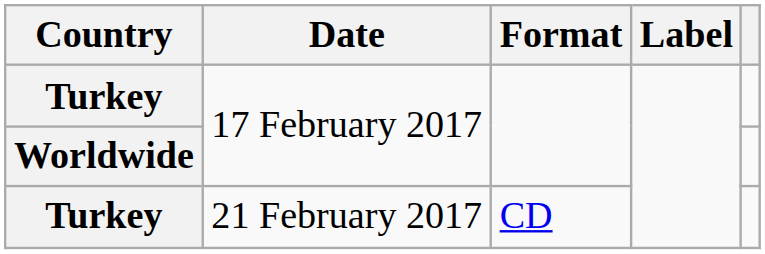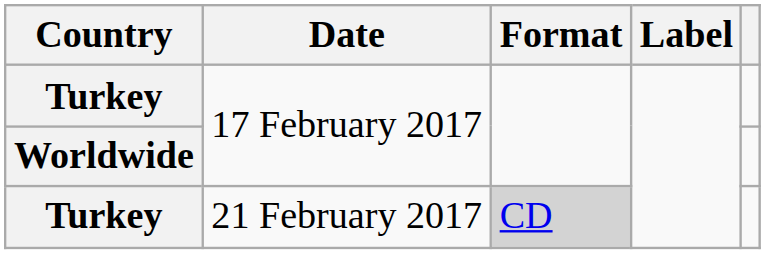Turkey / 21 February 2017 | Format: no background -> lightgrey background
